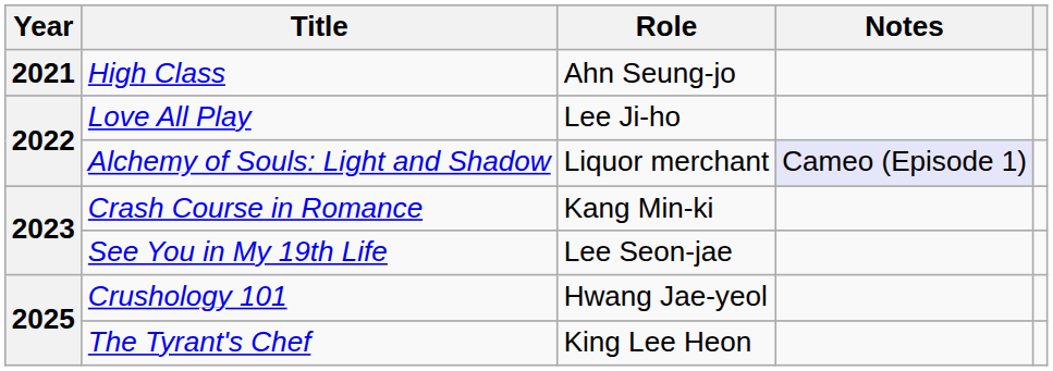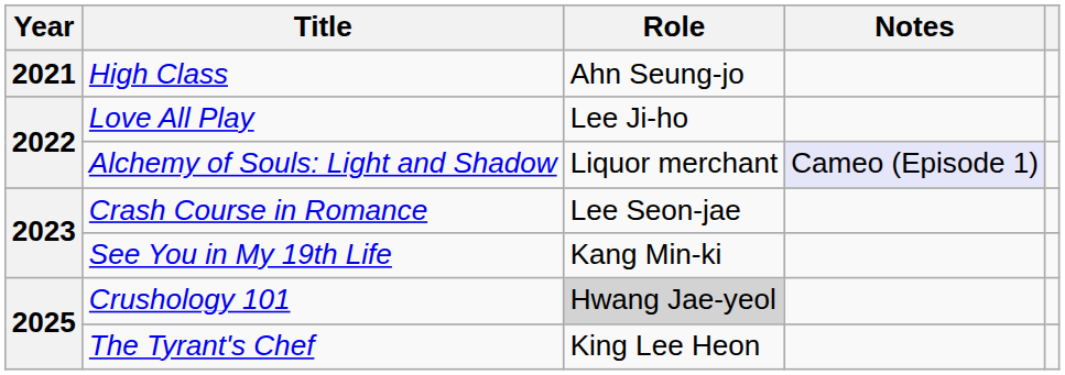Crash Course in Romance | Role: Kang Min-ki -> Lee Seon-jae
See You in My 19th Life | Role: Lee Seon-jae -> Kang Min-ki
Crushology 101 | Role: no background -> lightgrey background
